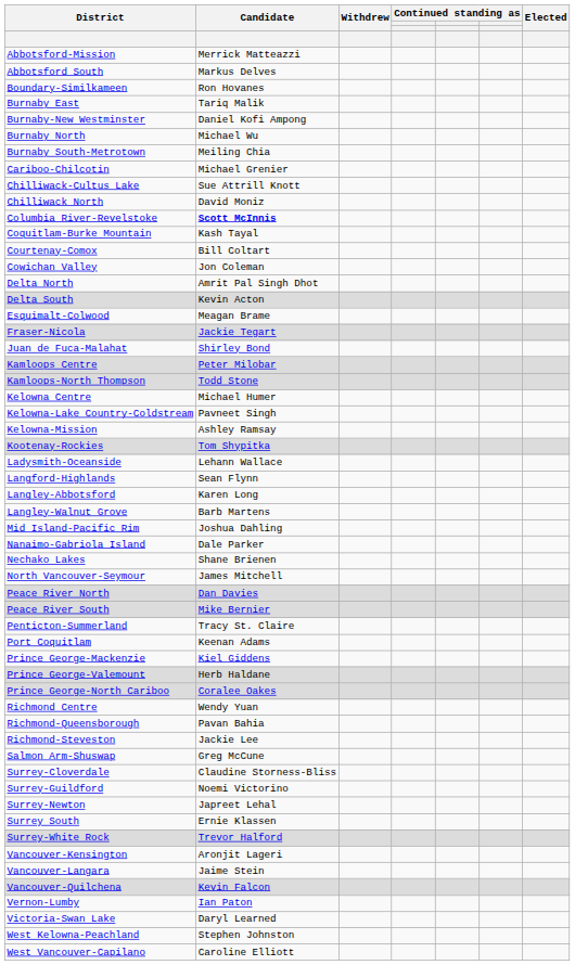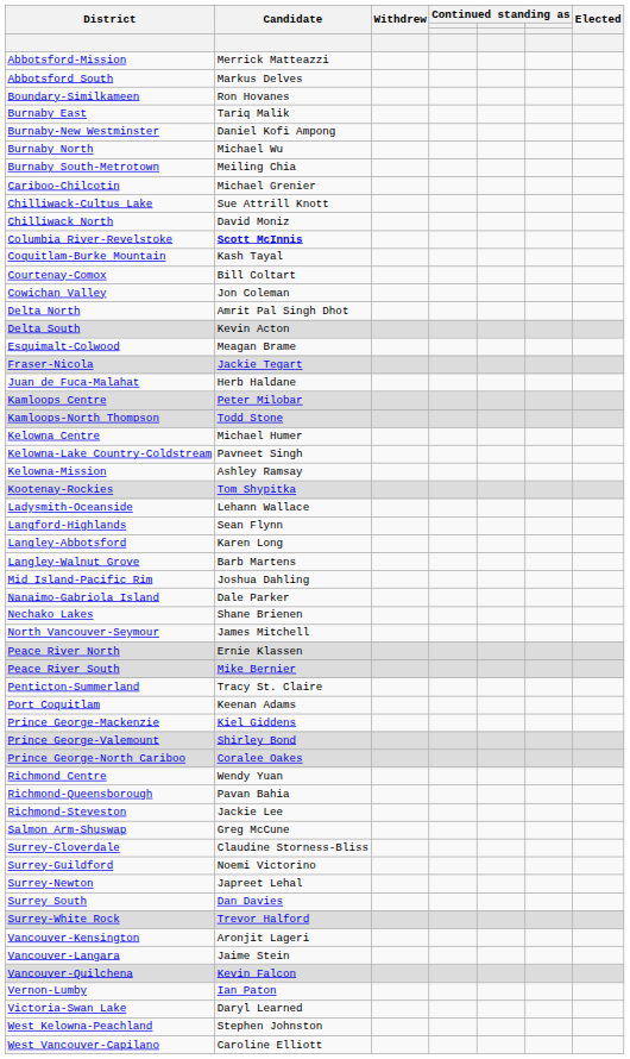Juan de Fuca-Malahat | Candidate: Shirley Bond -> Herb Haldane
Peace River North | Candidate: Dan Davies -> Ernie Klassen
Prince George-Valemount | Candidate: Herb Haldane -> Shirley Bond
Surrey South | Candidate: Ernie Klassen -> Dan Davies
